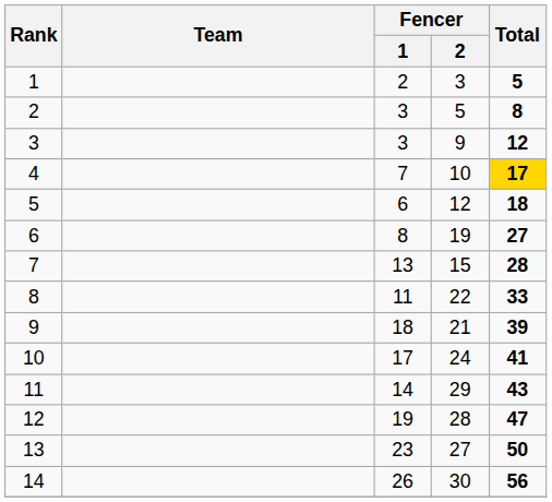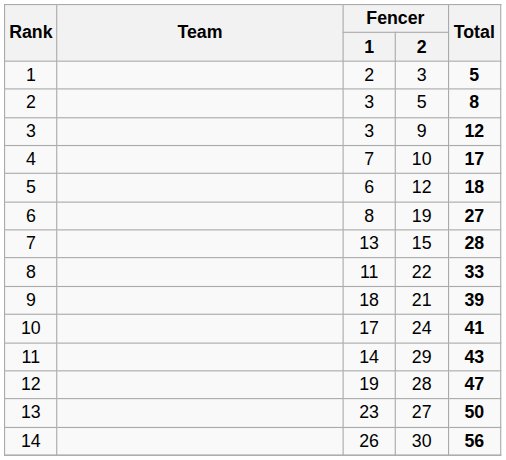4 | Total: gold background -> no background
